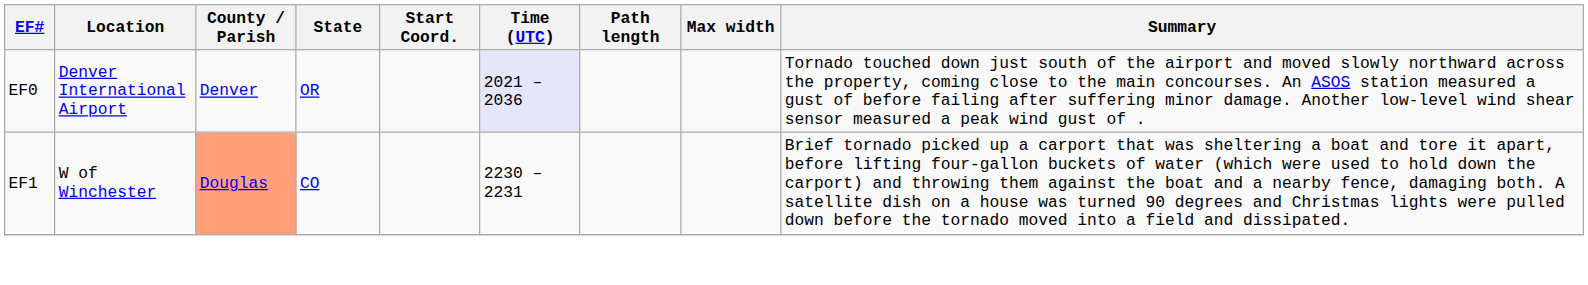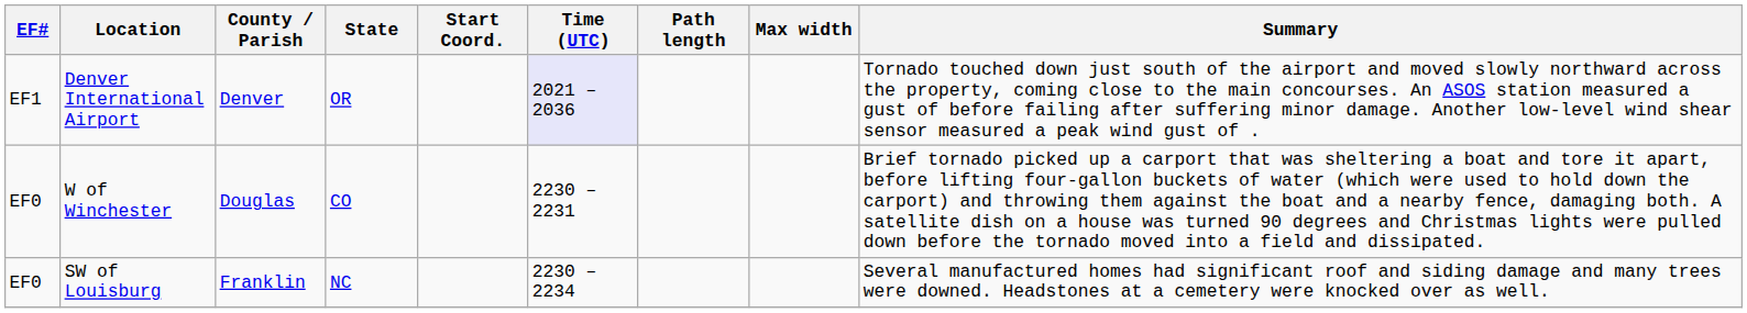Denver International Airport | EF#: EF0 -> EF1
W of Winchester | EF#: EF1 -> EF0
W of Winchester | County / Parish: lightsalmon background -> no background
+ row: EF0 | SW of Louisburg | Franklin | NC | 2230 – 2234 | Several manufactured homes had significant roof and siding damage and many trees were downed. Headstones at a cemetery were knocked over as well.
